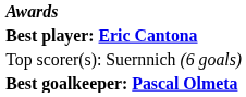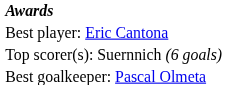Best player: Eric Cantona | Awards: bold -> normal
Best goalkeeper: Pascal Olmeta | Awards: bold -> normal
